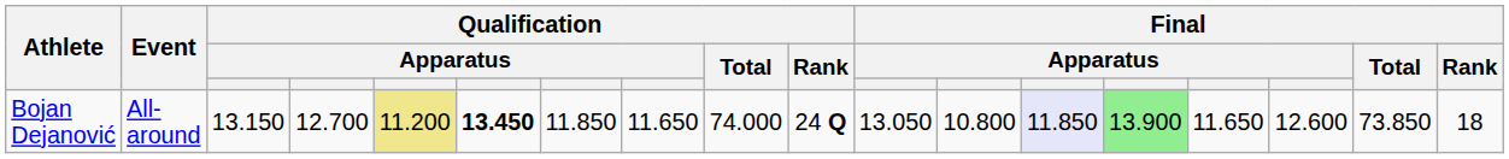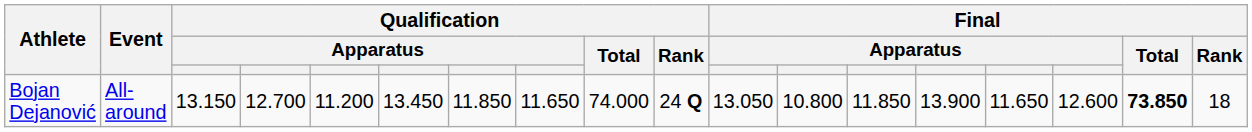row 4 | column 5: khaki background -> no background
row 4 | column 6: bold -> normal
row 4 | column 13: lavender background -> no background
row 4 | column 14: lightgreen background -> no background
row 4 | Final / Total: normal -> bold
